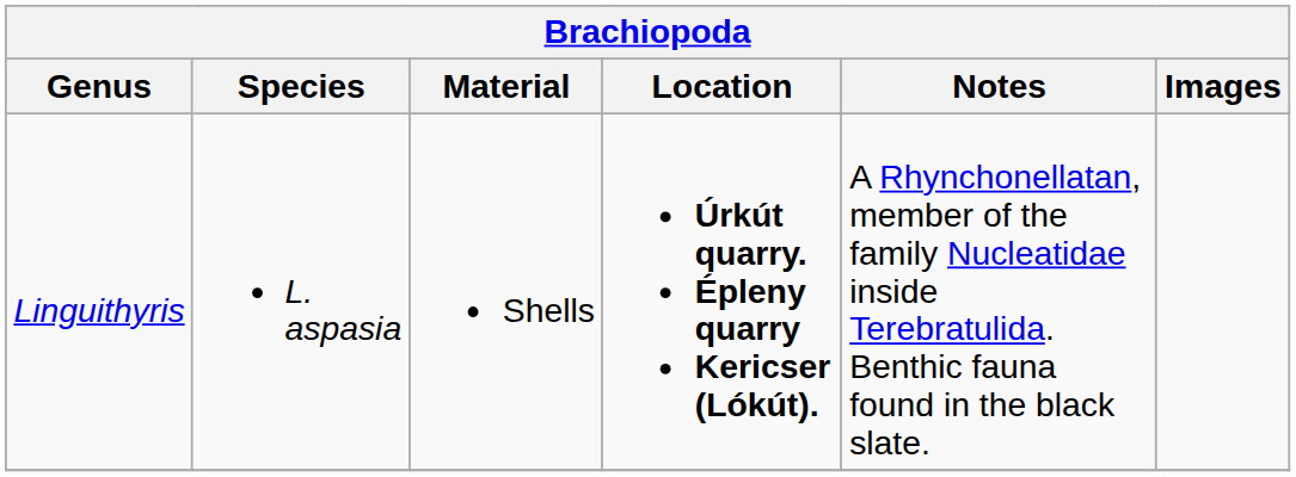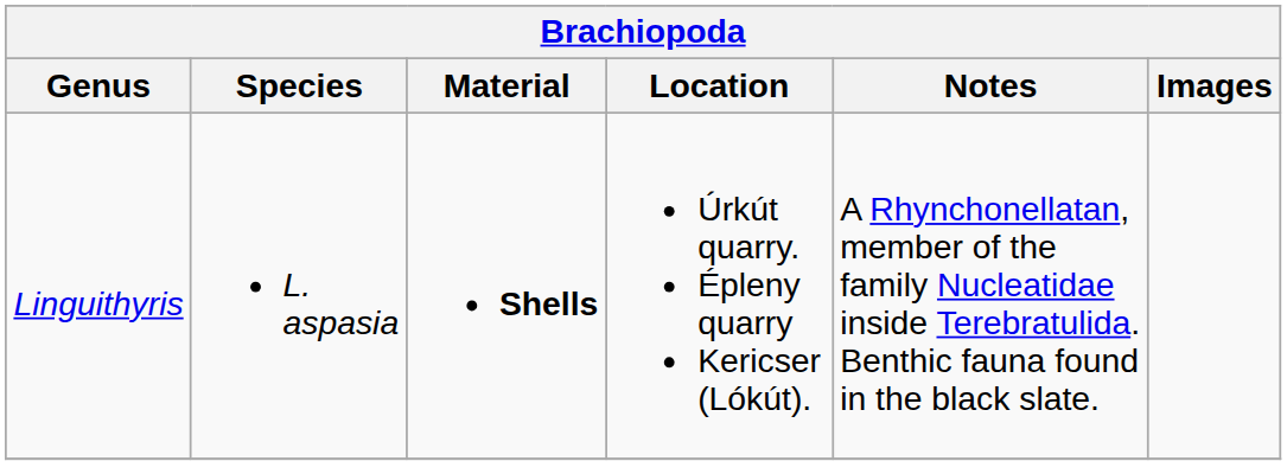Linguithyris | Material: normal -> bold
Linguithyris | Location: bold -> normal
